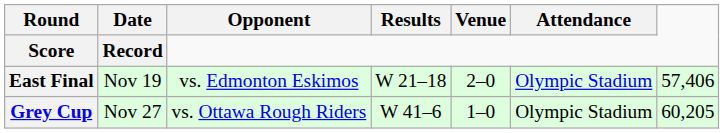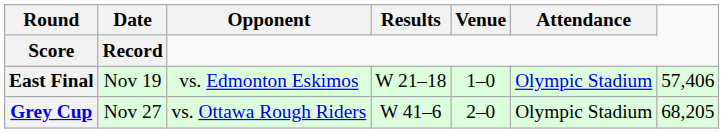East Final | Venue: 2–0 -> 1–0
Grey Cup | Venue: 1–0 -> 2–0
Grey Cup | column 7: 60,205 -> 68,205
